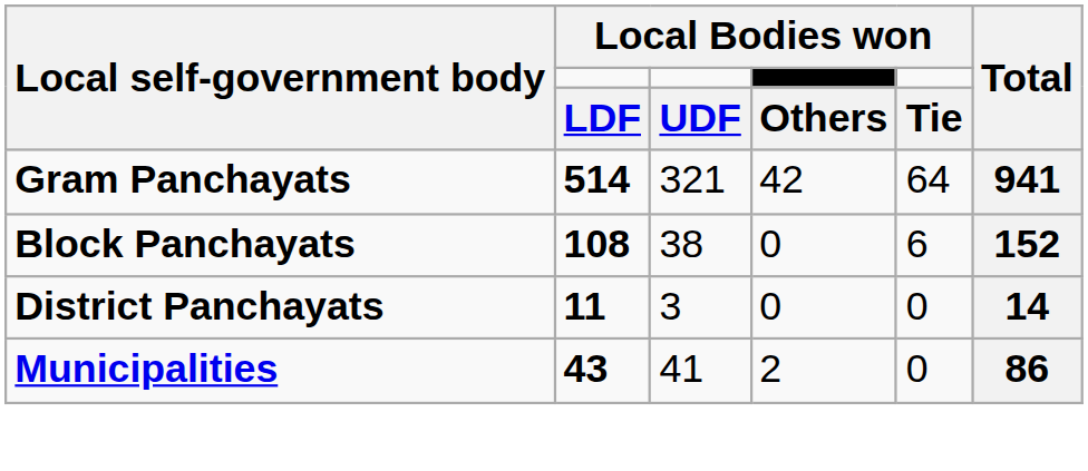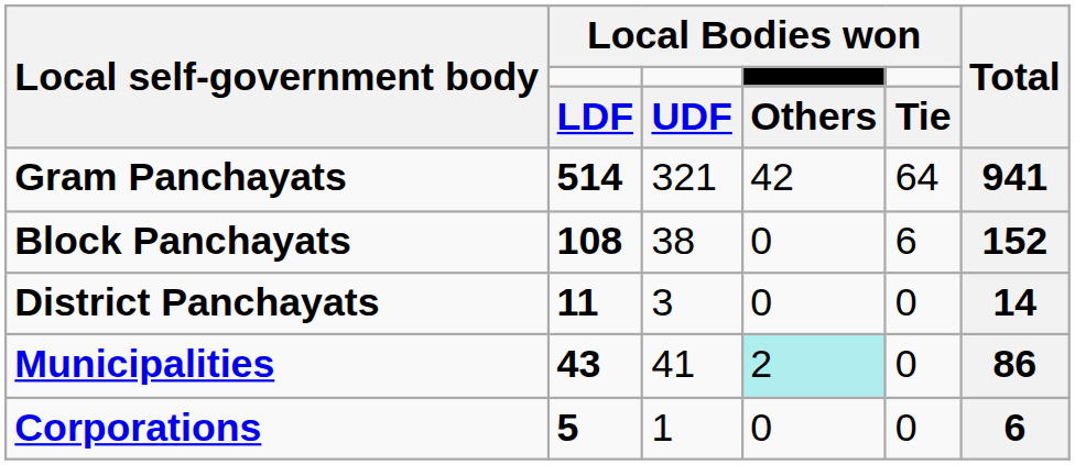Municipalities | column 4: no background -> paleturquoise background
+ row: Corporations | 5 | 1 | 0 | 0 | 6
